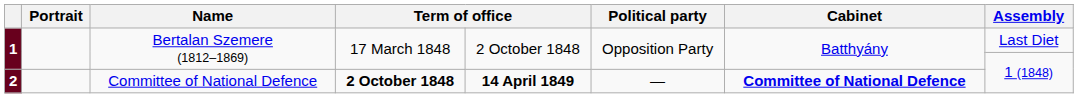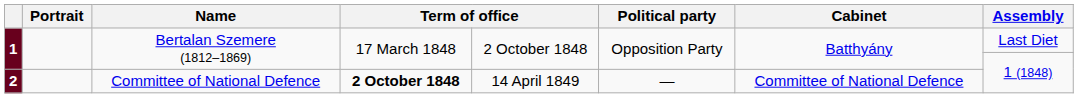2 | column 5: bold -> normal
2 | Cabinet: bold -> normal
